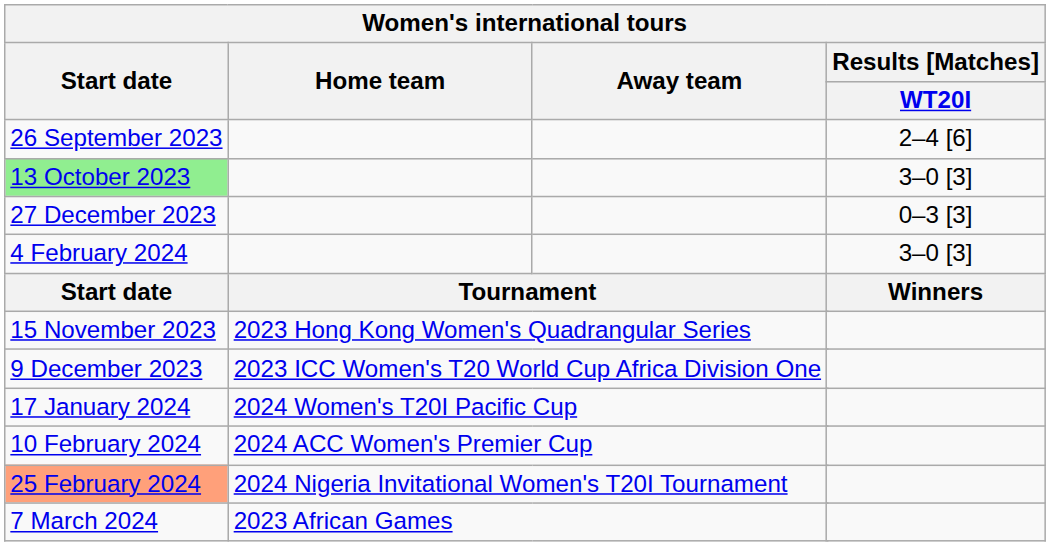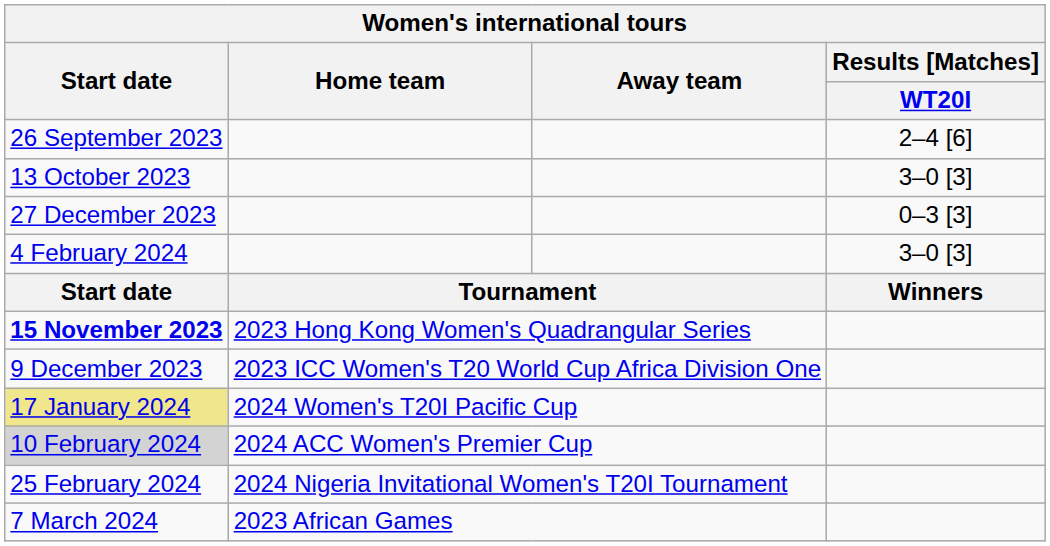13 October 2023 | Women's international tours / Start date: lightgreen background -> no background
15 November 2023 | Women's international tours / Start date: normal -> bold
17 January 2024 | Women's international tours / Start date: no background -> khaki background
10 February 2024 | Women's international tours / Start date: no background -> lightgrey background
25 February 2024 | Women's international tours / Start date: lightsalmon background -> no background
